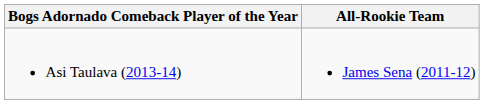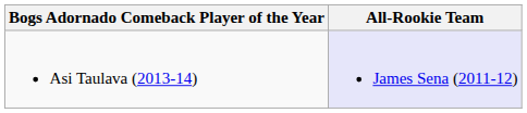Asi Taulava (2013-14) | All-Rookie Team: no background -> lavender background
